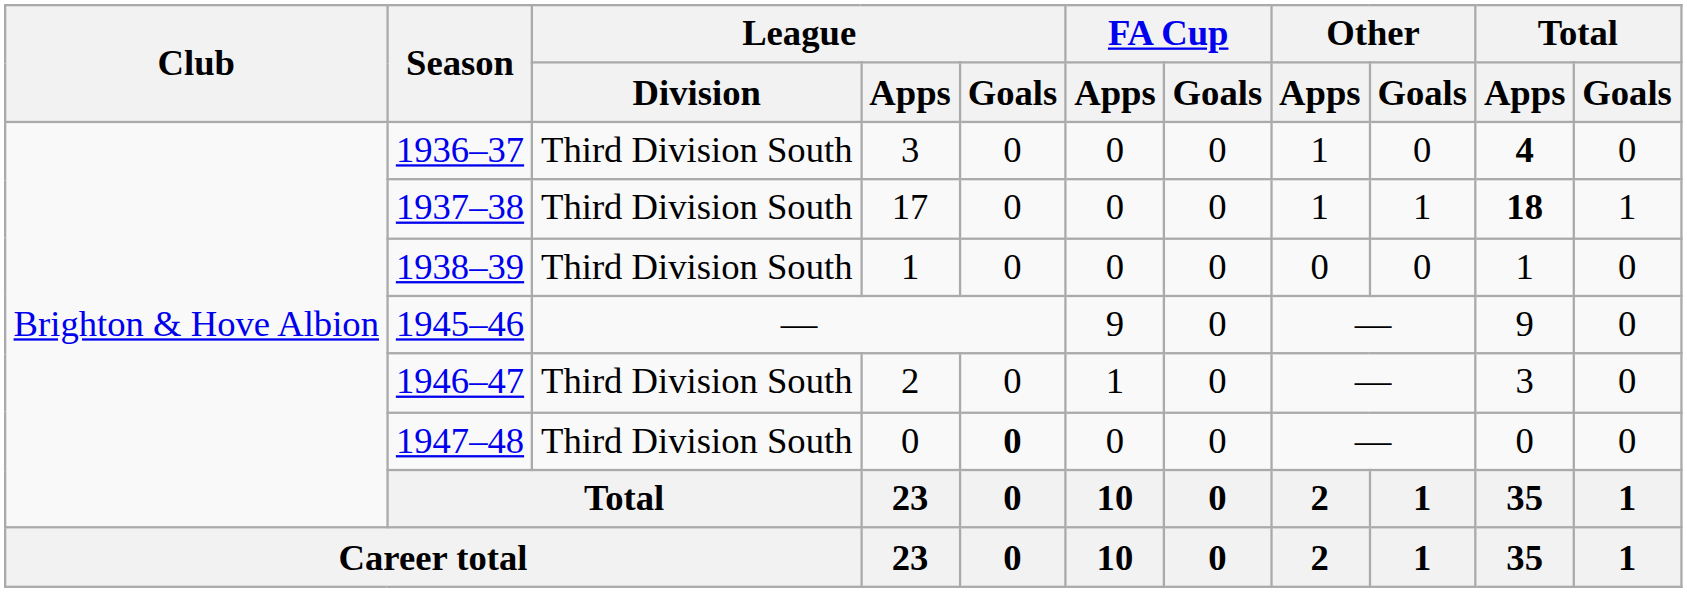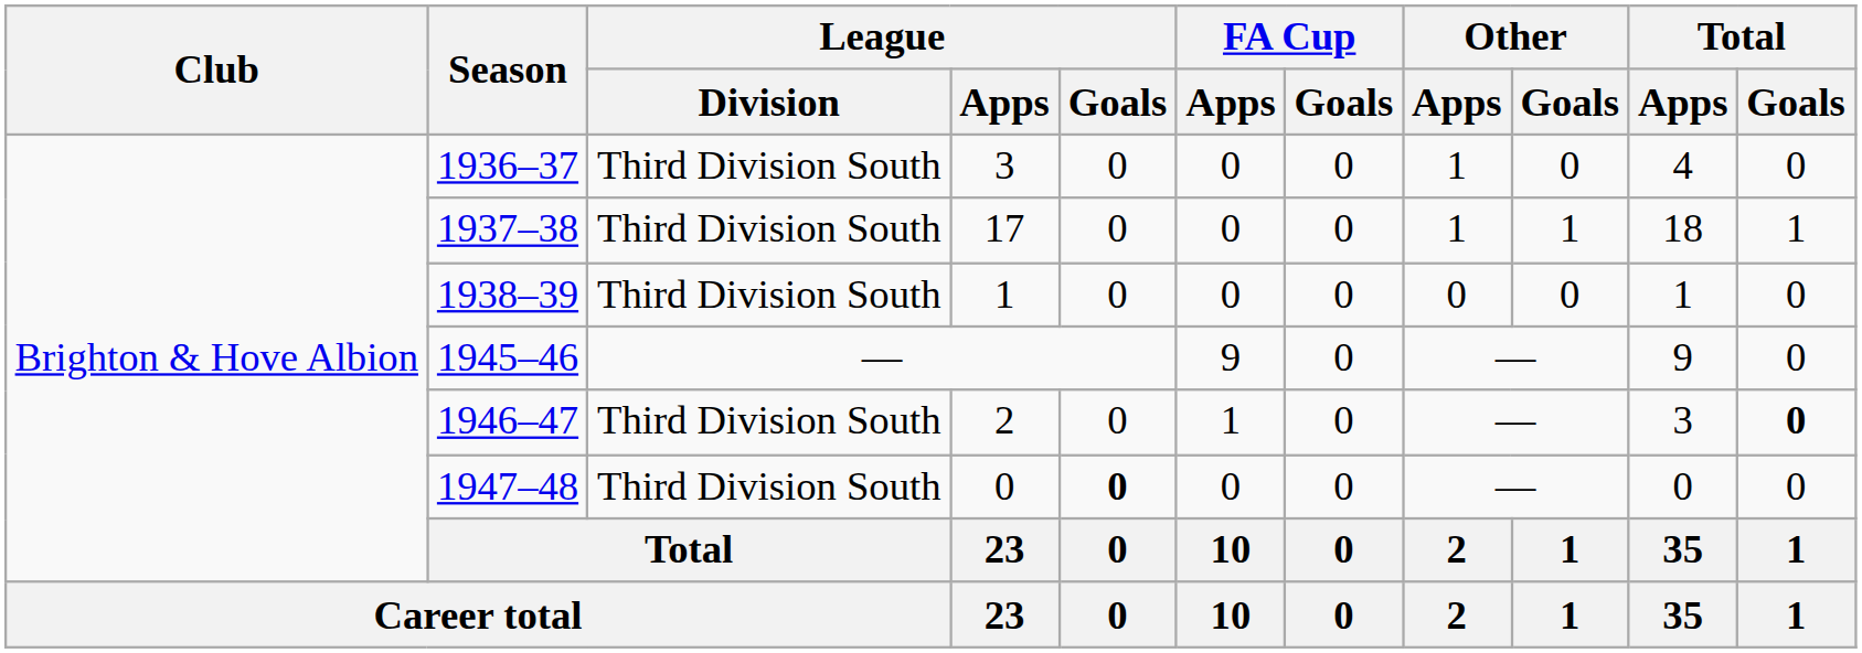1936–37 | Total / Apps: bold -> normal
1937–38 | Total / Apps: bold -> normal
1946–47 | Total / Goals: normal -> bold
